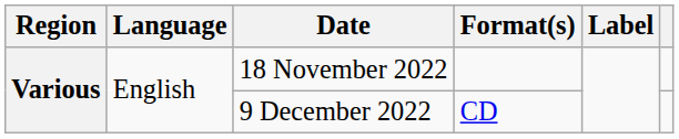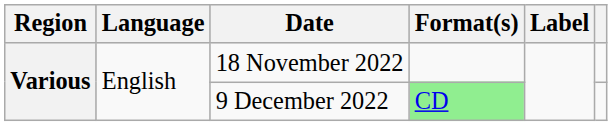9 December 2022 | Format(s): no background -> lightgreen background
